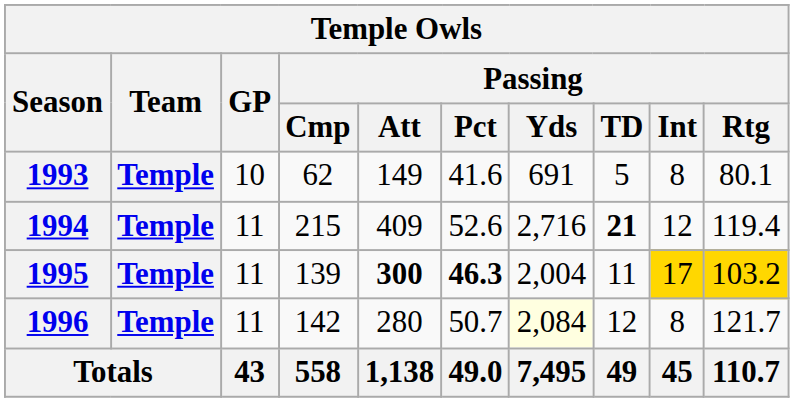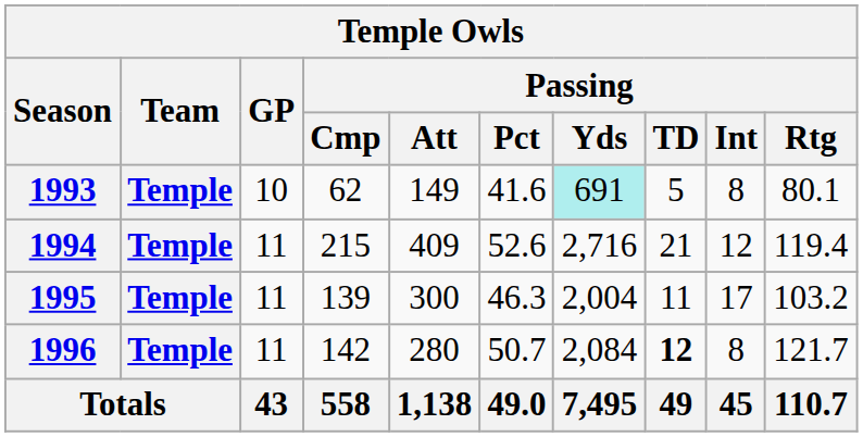1993 | Passing / Yds: no background -> paleturquoise background
1994 | Passing / TD: bold -> normal
1995 | Passing / Att: bold -> normal
1995 | Passing / Pct: bold -> normal
1995 | Passing / Int: gold background -> no background
1995 | Passing / Rtg: gold background -> no background
1996 | Passing / Yds: lightyellow background -> no background
1996 | Passing / TD: normal -> bold
